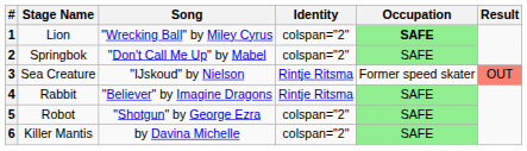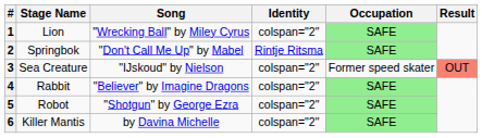1 | Occupation: bold -> normal
2 | Identity: colspan="2" -> Rintje Ritsma
3 | Identity: Rintje Ritsma -> colspan="2"
4 | Identity: Rintje Ritsma -> colspan="2"
